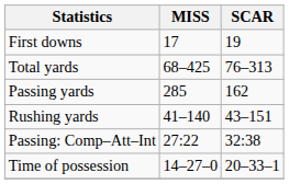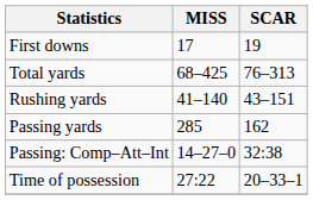rows swapped: Rushing yards <-> Passing yards
Passing: Comp–Att–Int | MISS: 27:22 -> 14–27–0
Time of possession | MISS: 14–27–0 -> 27:22
